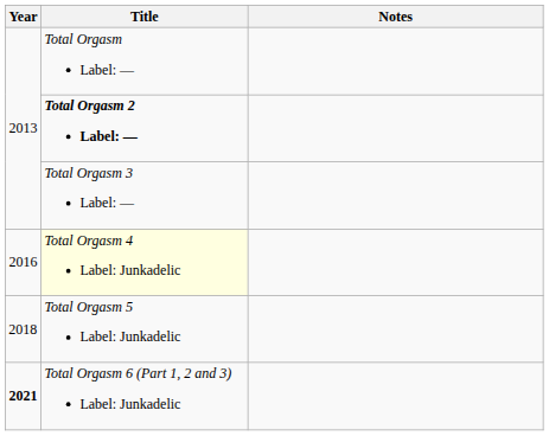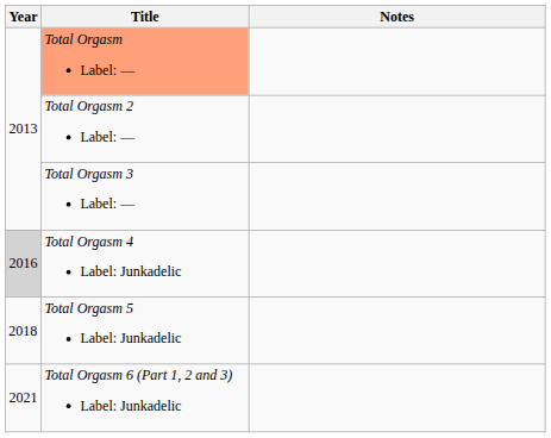row 2 | Title: no background -> lightsalmon background
row 3 | Title: bold -> normal
row 5 | Year: no background -> lightgrey background
row 5 | Title: lightyellow background -> no background
row 7 | Year: bold -> normal
